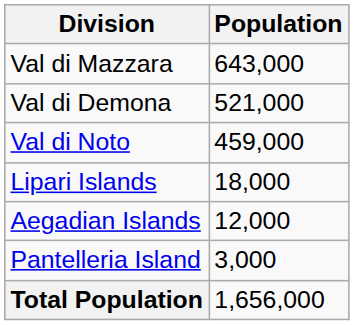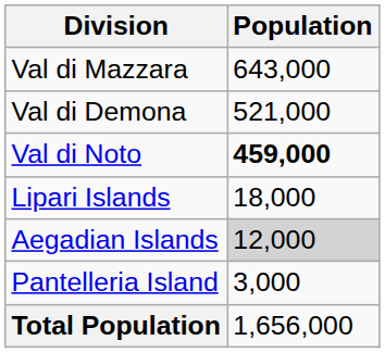Val di Noto | Population: normal -> bold
Aegadian Islands | Population: no background -> lightgrey background
